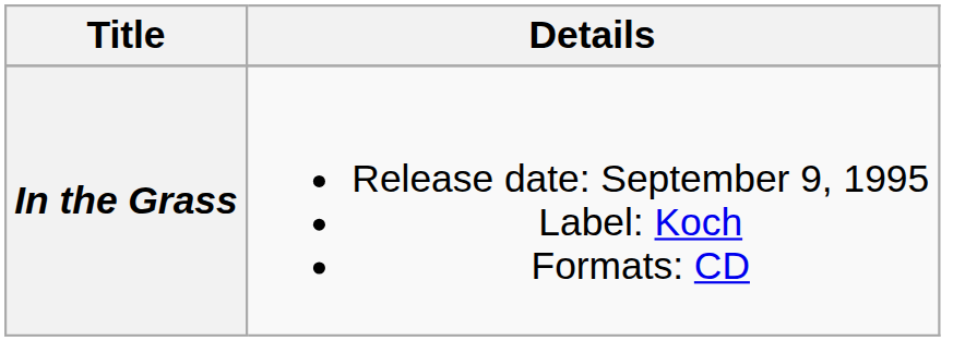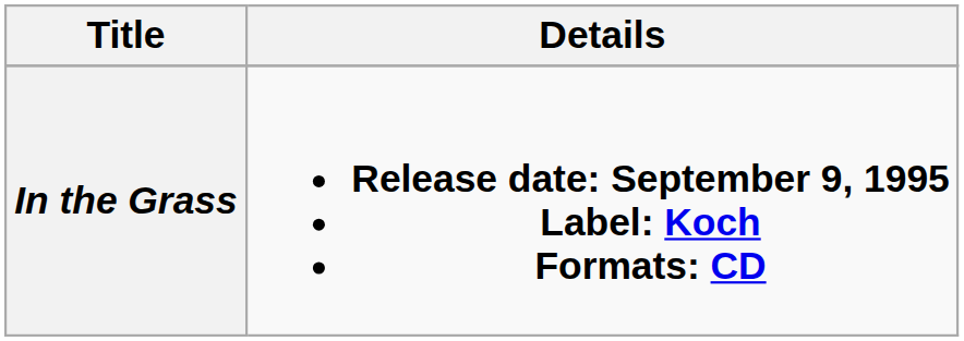In the Grass | Details: normal -> bold
